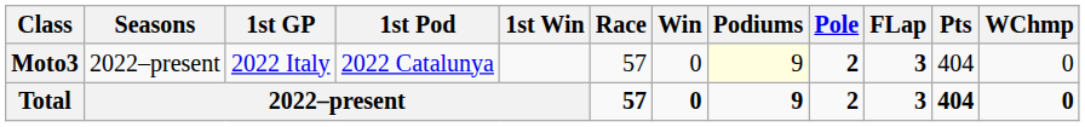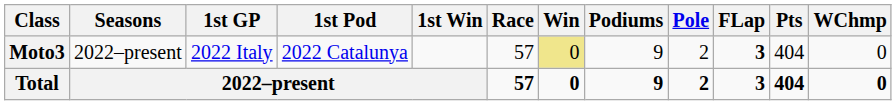Moto3 | Win: no background -> khaki background
Moto3 | Podiums: lightyellow background -> no background
Moto3 | Pole: bold -> normal
